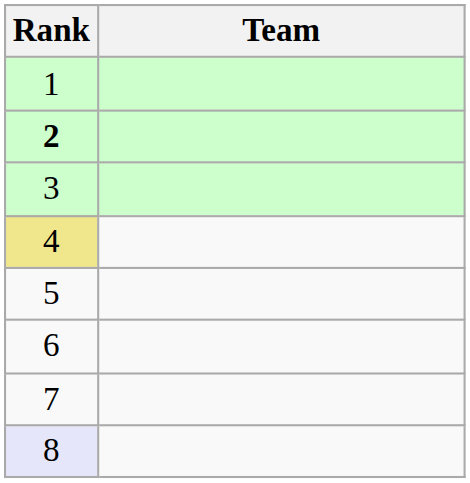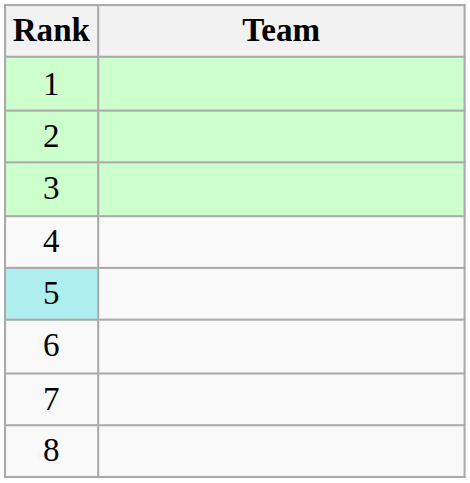2 | Rank: bold -> normal
4 | Rank: khaki background -> no background
5 | Rank: no background -> paleturquoise background
8 | Rank: lavender background -> no background
